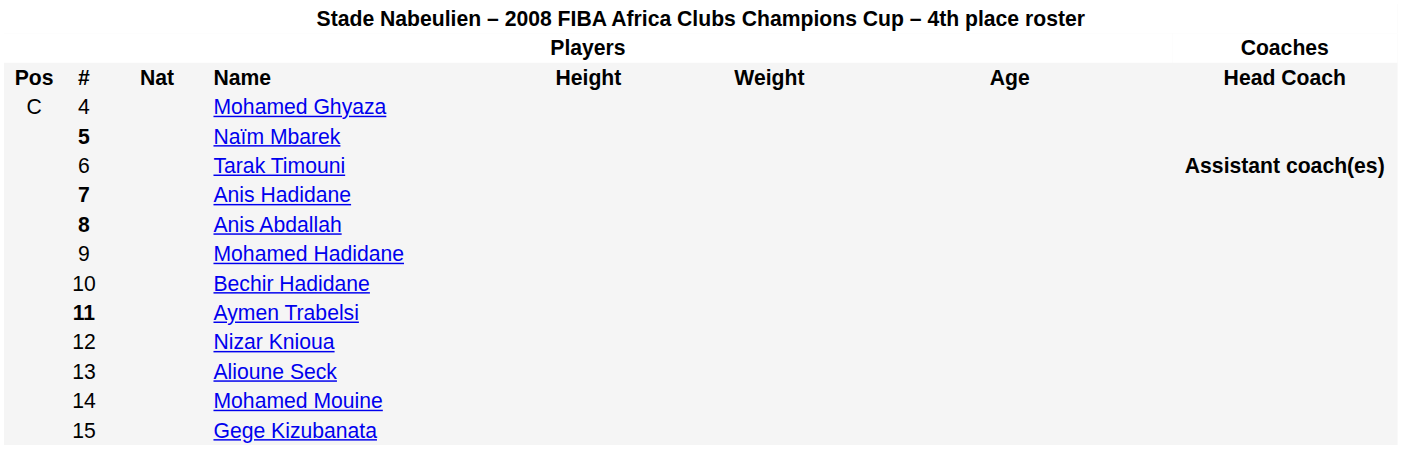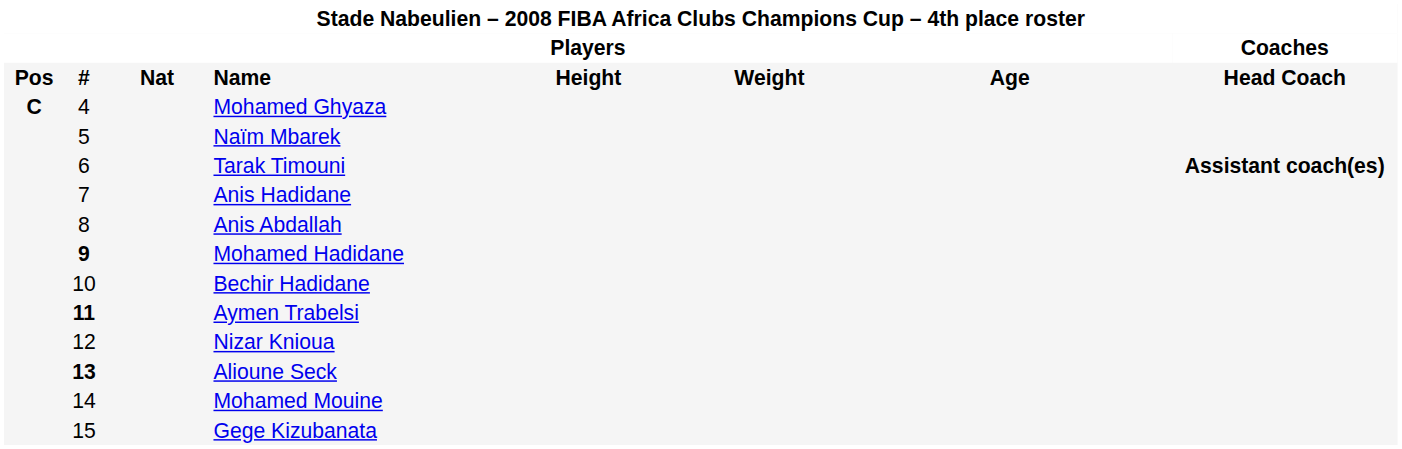Mohamed Ghyaza | column 1: normal -> bold
Naïm Mbarek | column 2: bold -> normal
Anis Hadidane | column 2: bold -> normal
Anis Abdallah | column 2: bold -> normal
Mohamed Hadidane | column 2: normal -> bold
Alioune Seck | column 2: normal -> bold
